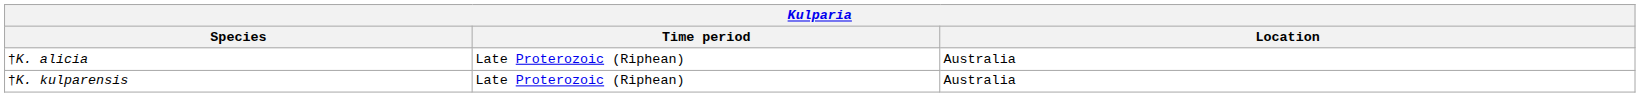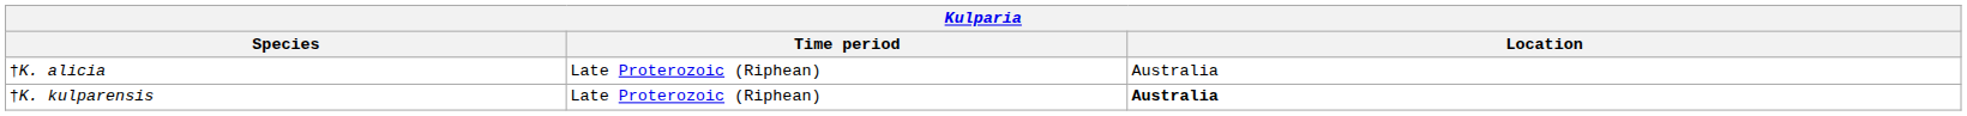†K. kulparensis | Location: normal -> bold
